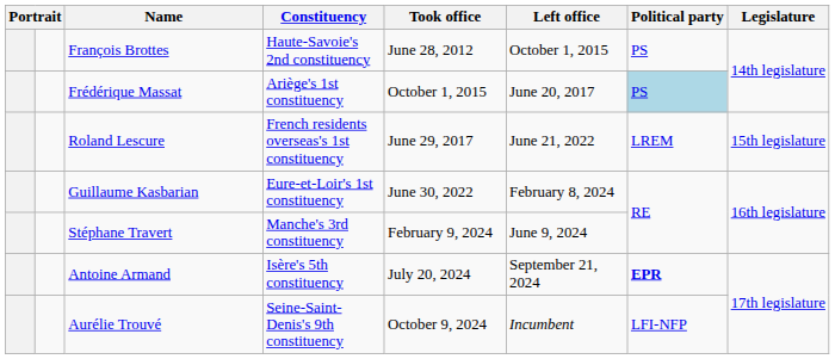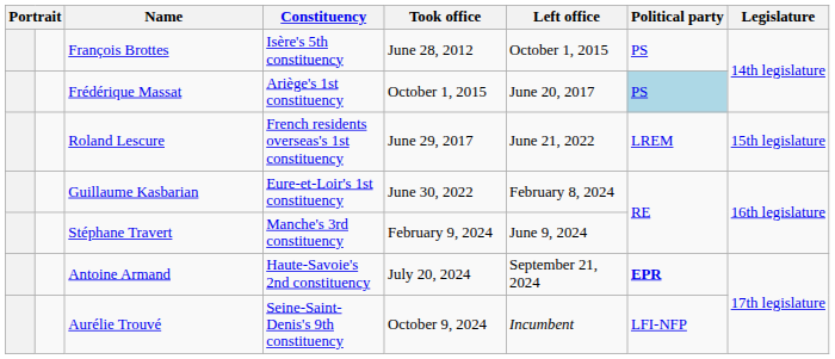François Brottes | Constituency: Haute-Savoie's 2nd constituency -> Isère's 5th constituency
Antoine Armand | Constituency: Isère's 5th constituency -> Haute-Savoie's 2nd constituency
